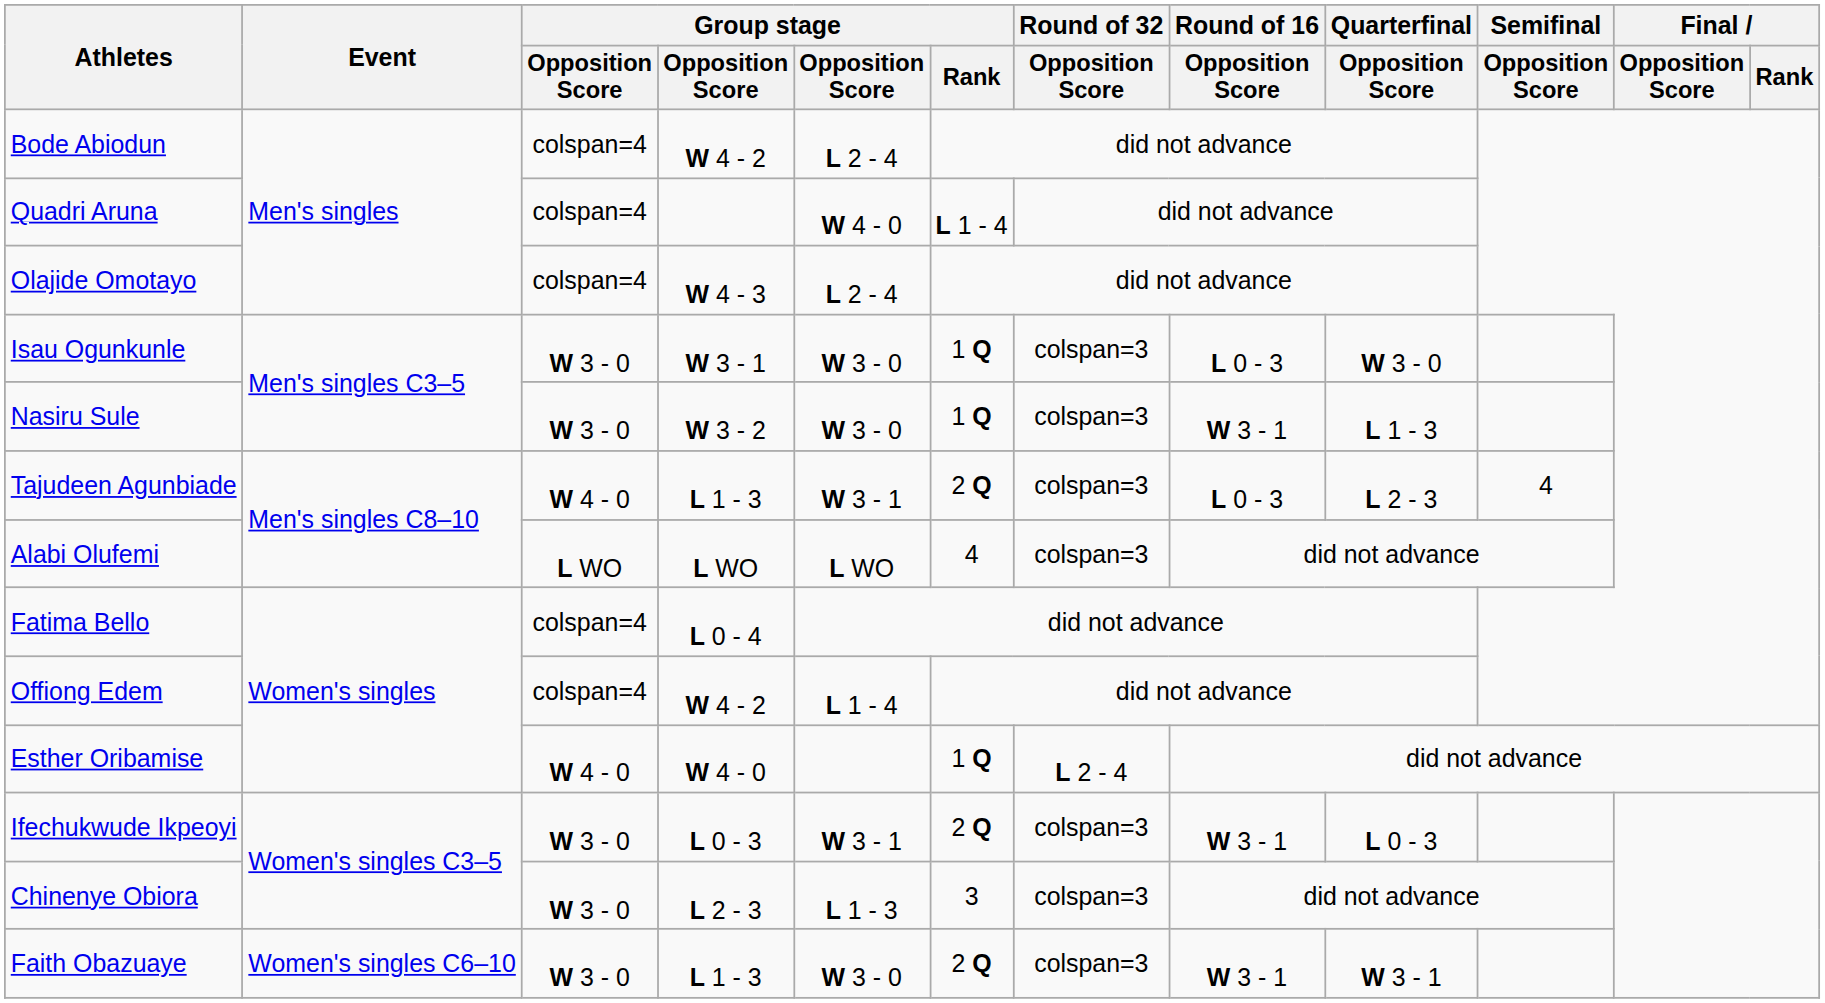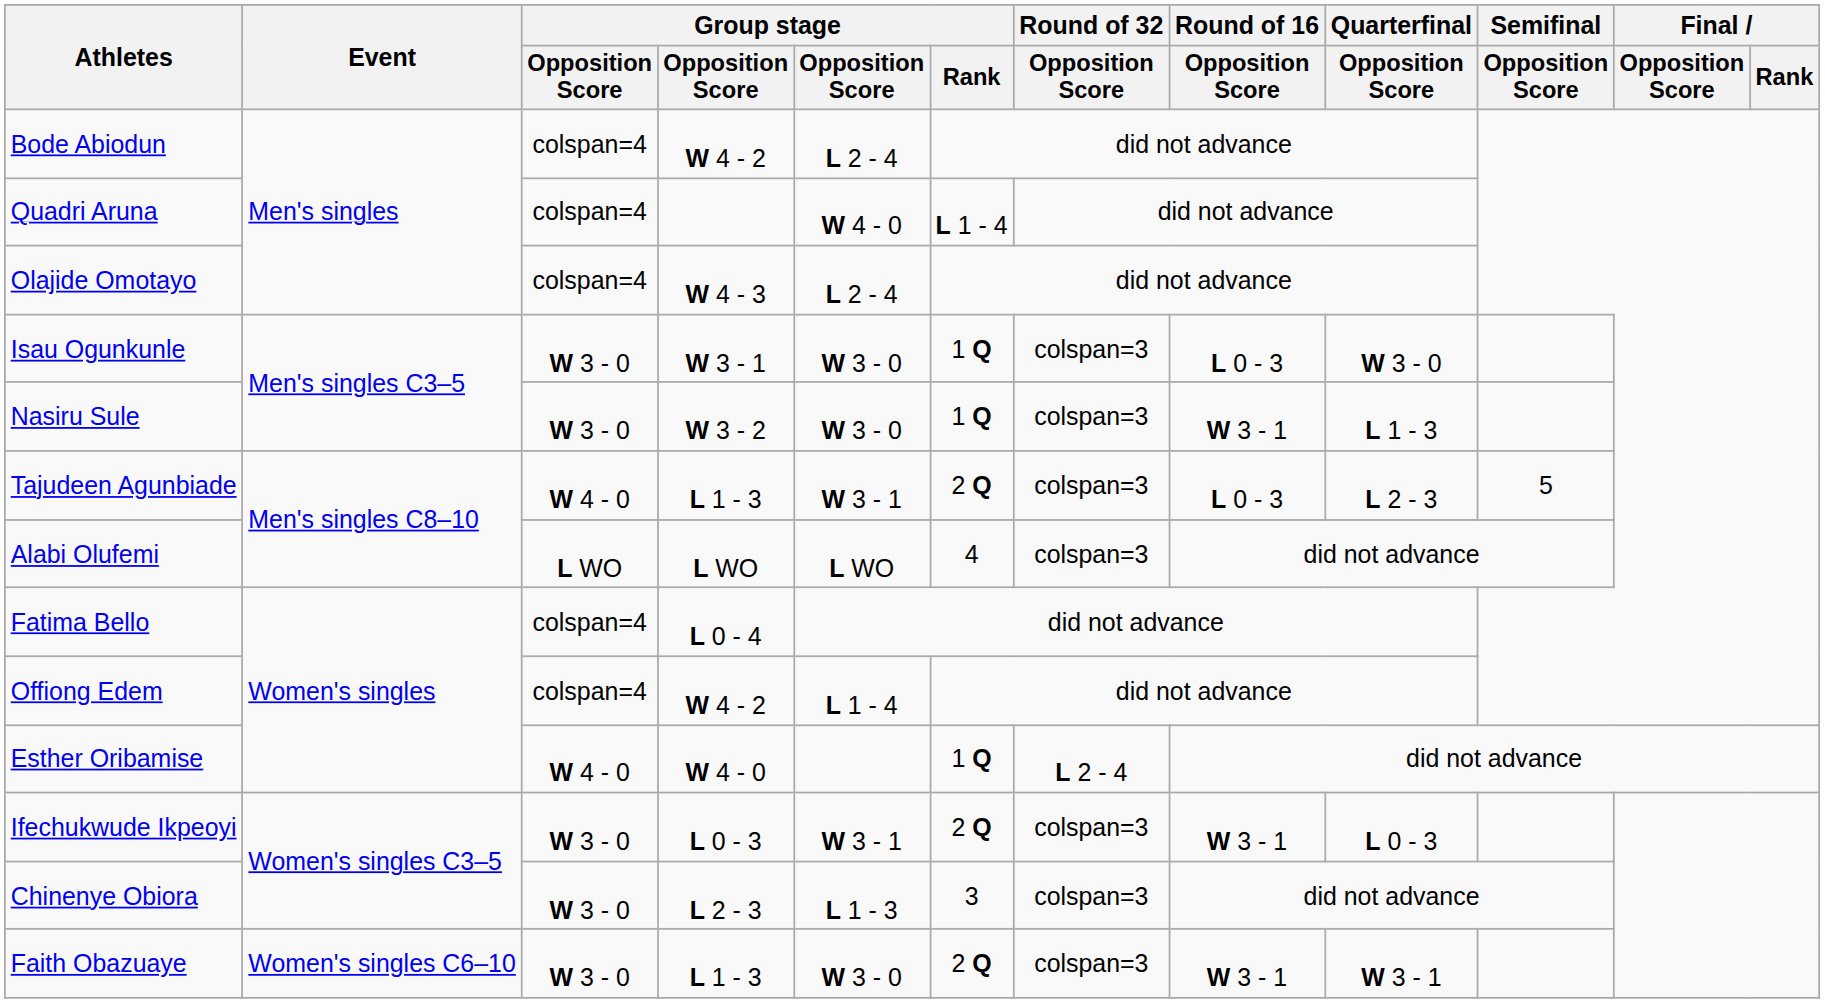Tajudeen Agunbiade | Semifinal / Opposition Score: 4 -> 5
